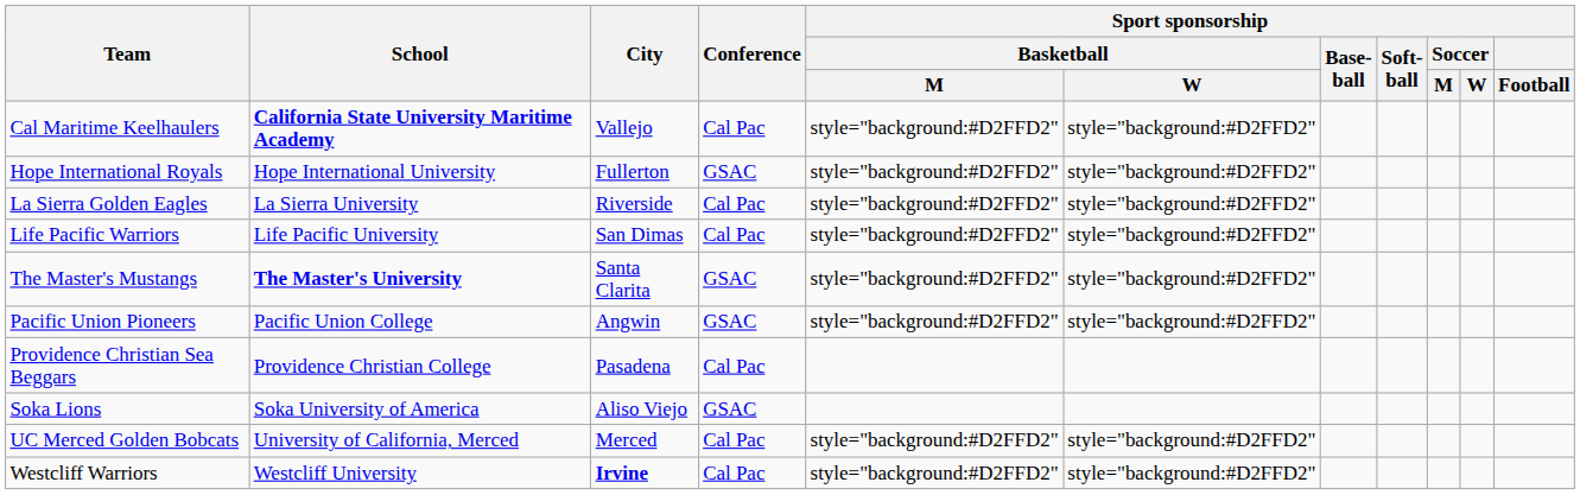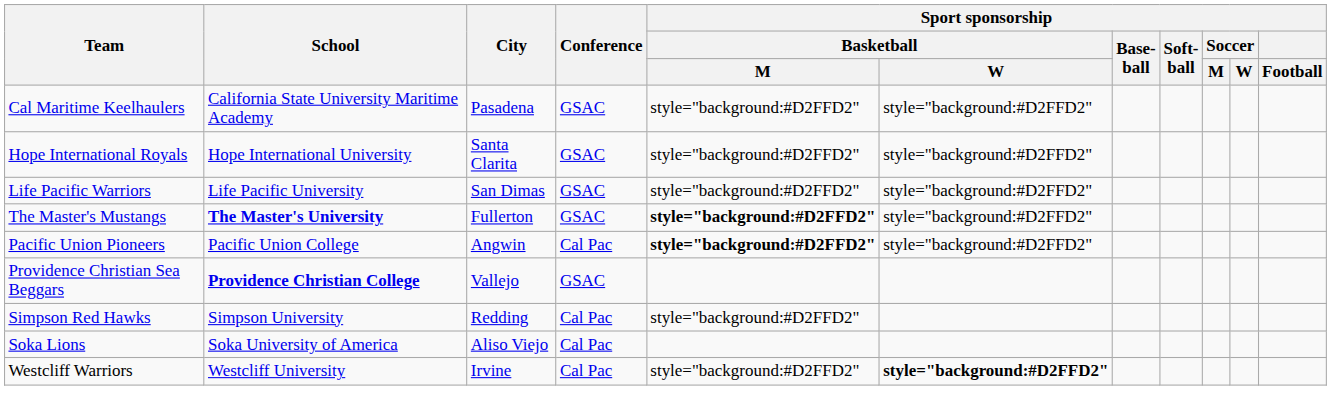Cal Maritime Keelhaulers | School: bold -> normal
Cal Maritime Keelhaulers | City: Vallejo -> Pasadena
Cal Maritime Keelhaulers | Conference: Cal Pac -> GSAC
Hope International Royals | City: Fullerton -> Santa Clarita
- row: La Sierra Golden Eagles | La Sierra University | Riverside | Cal Pac | style="background:#D2FFD2" | style="background:#D2FFD2"
Life Pacific Warriors | Conference: Cal Pac -> GSAC
The Master's Mustangs | City: Santa Clarita -> Fullerton
The Master's Mustangs | Sport sponsorship / Basketball / M: normal -> bold
Pacific Union Pioneers | Conference: GSAC -> Cal Pac
Pacific Union Pioneers | Sport sponsorship / Basketball / M: normal -> bold
Providence Christian Sea Beggars | School: normal -> bold
Providence Christian Sea Beggars | City: Pasadena -> Vallejo
Providence Christian Sea Beggars | Conference: Cal Pac -> GSAC
+ row: Simpson Red Hawks | Simpson University | Redding | Cal Pac | style="background:#D2FFD2"
Soka Lions | Conference: GSAC -> Cal Pac
- row: UC Merced Golden Bobcats | University of California, Merced | Merced | Cal Pac | style="background:#D2FFD2" | style="background:#D2FFD2"
Westcliff Warriors | City: bold -> normal
Westcliff Warriors | Sport sponsorship / Basketball / W: normal -> bold
